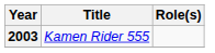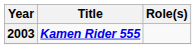2003 | Title: normal -> bold
